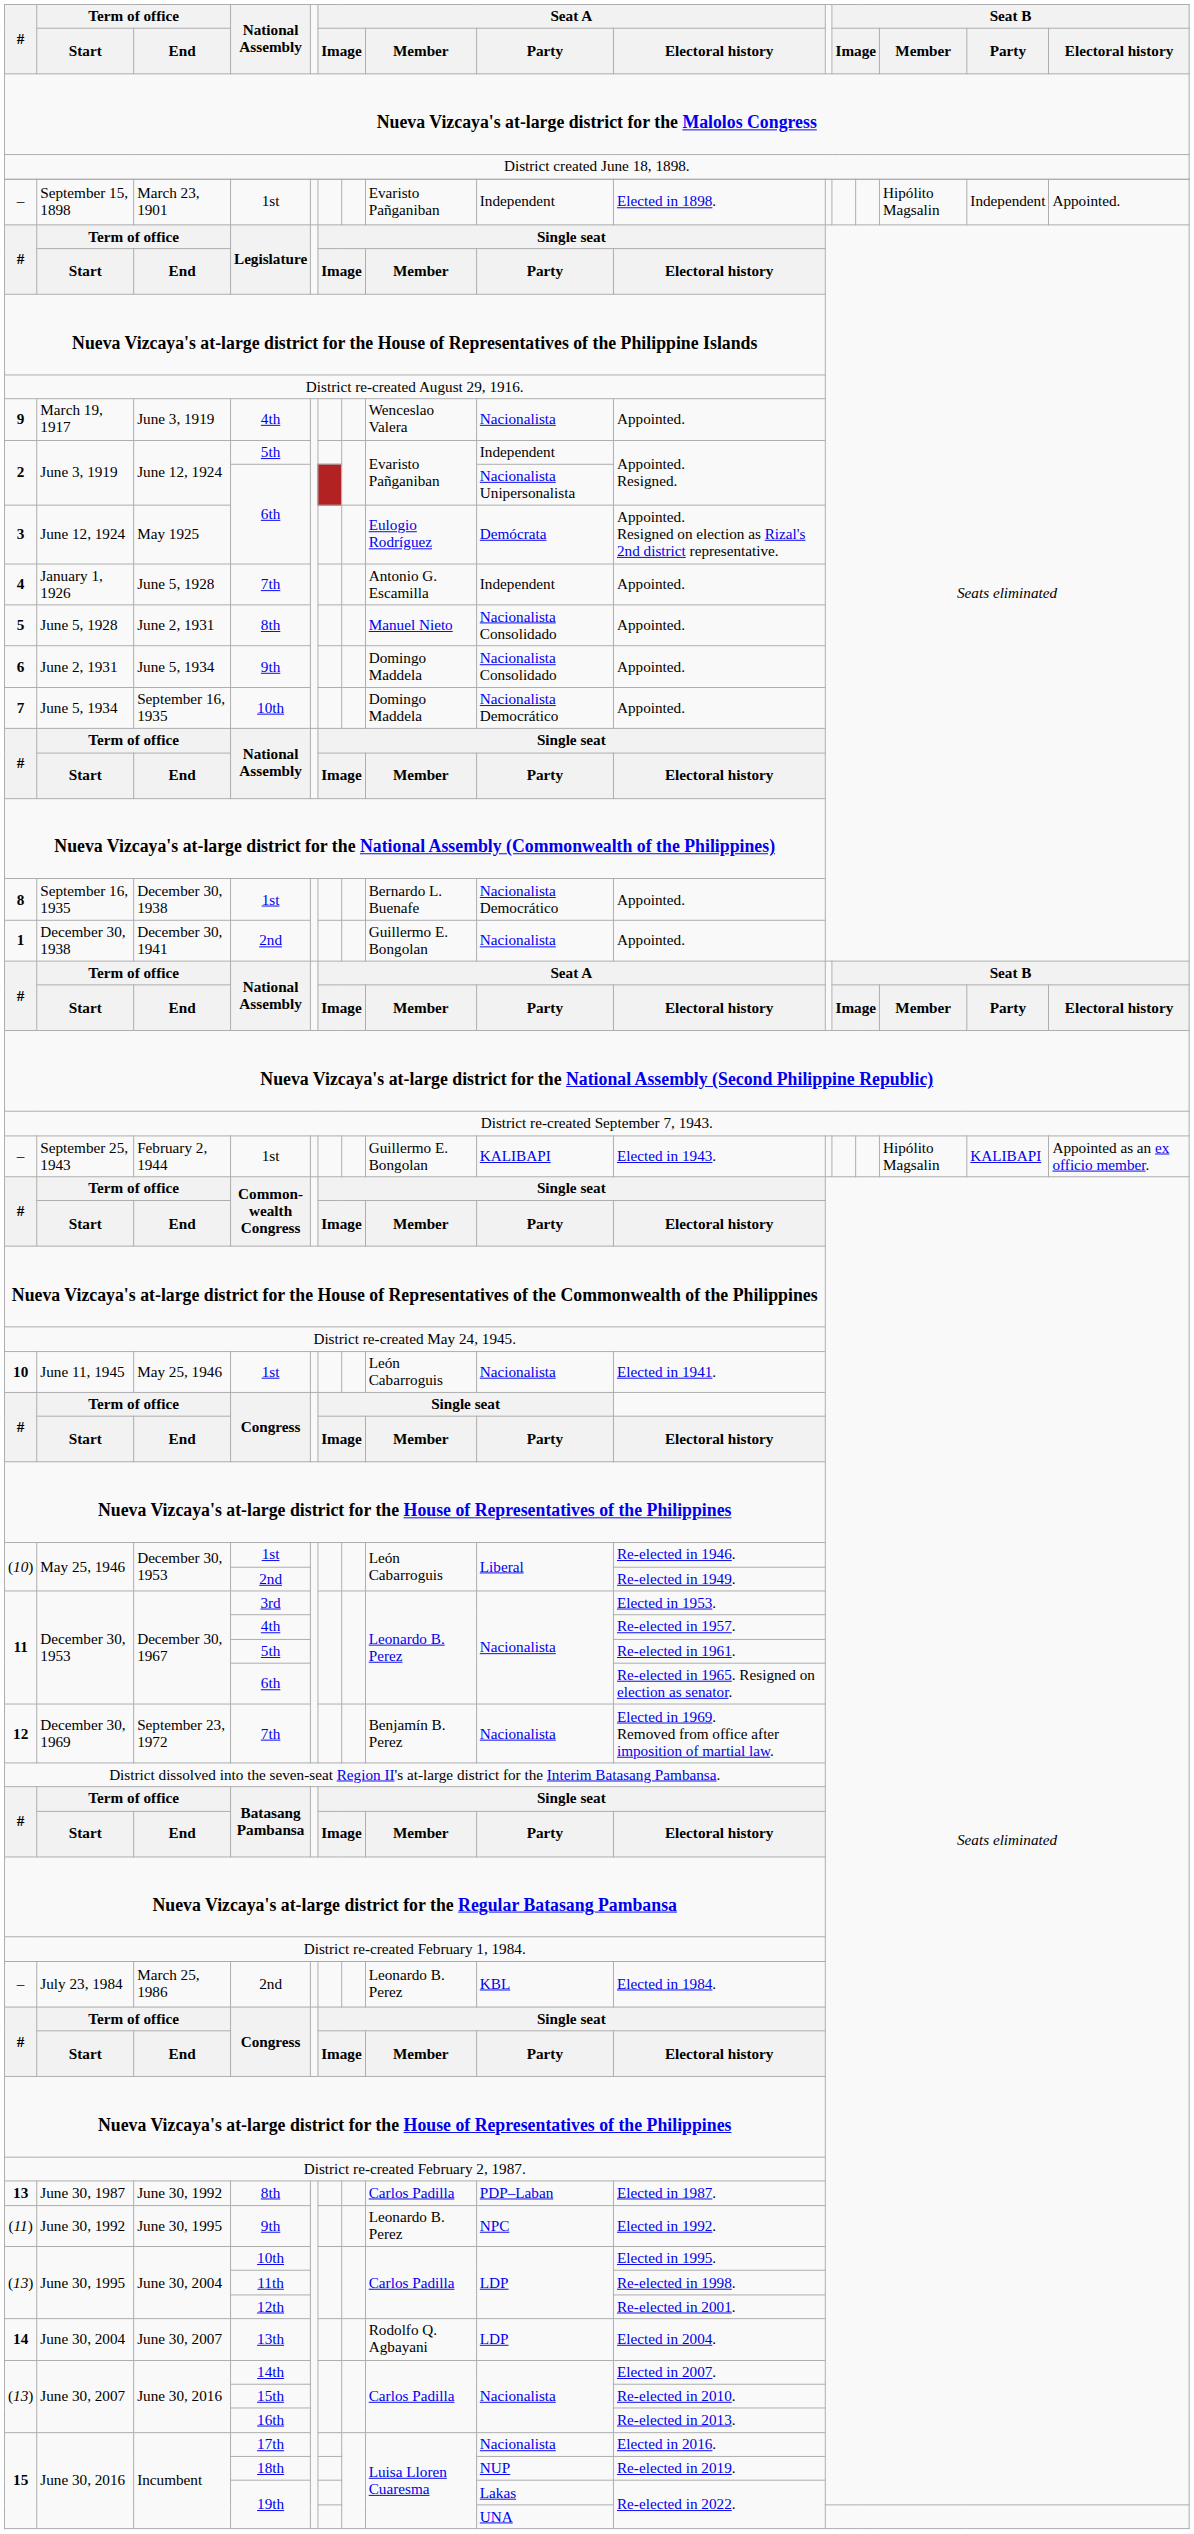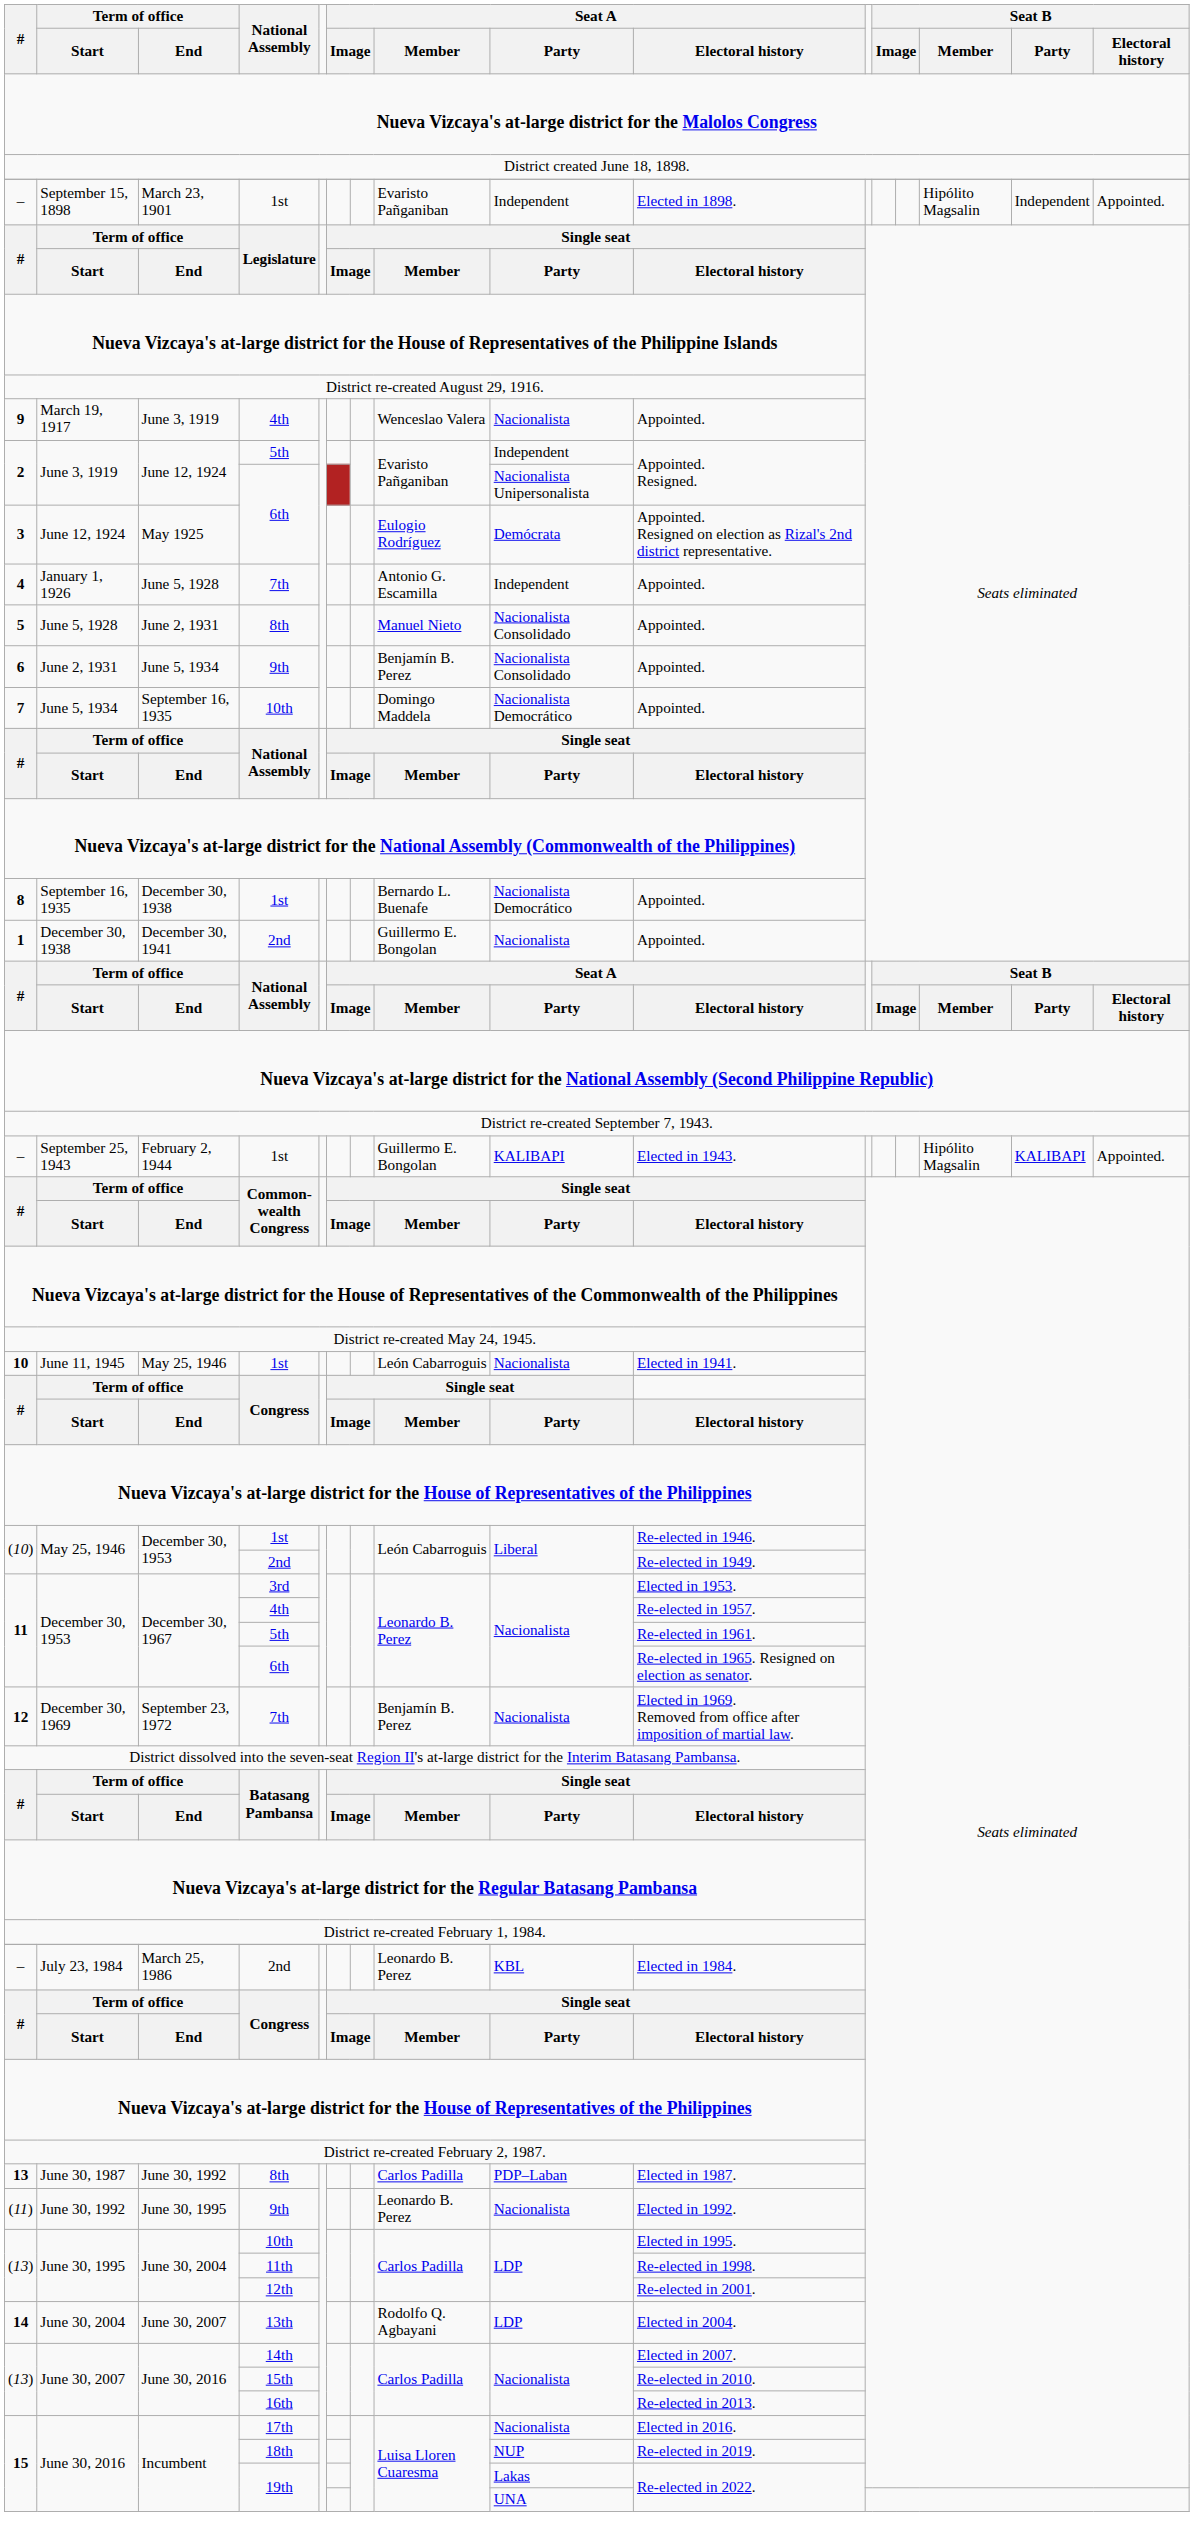June 2, 1931 / 9th | Seat A / Member: Domingo Maddela -> Benjamín B. Perez
September 25, 1943 / 1st | Seat B / Electoral history: Appointed as an ex officio member. -> Appointed.
June 30, 1992 / 9th | Seat A / Party: NPC -> Nacionalista
